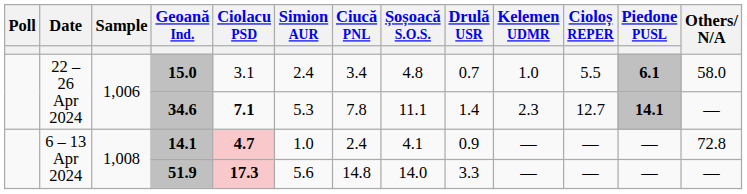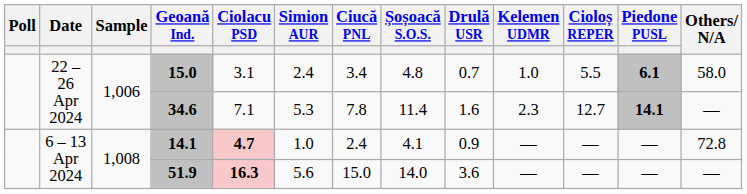34.6 | Ciolacu PSD: bold -> normal
34.6 | Șoșoacă S.O.S.: 11.1 -> 11.4
34.6 | Drulă USR: 1.4 -> 1.6
51.9 | Ciolacu PSD: 17.3 -> 16.3
51.9 | Ciucă PNL: 14.8 -> 15.0
51.9 | Drulă USR: 3.3 -> 3.6
